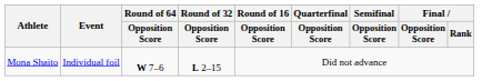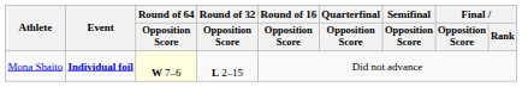Mona Shaito | Event: normal -> bold
Mona Shaito | Round of 64 / Opposition Score: no background -> lightyellow background
